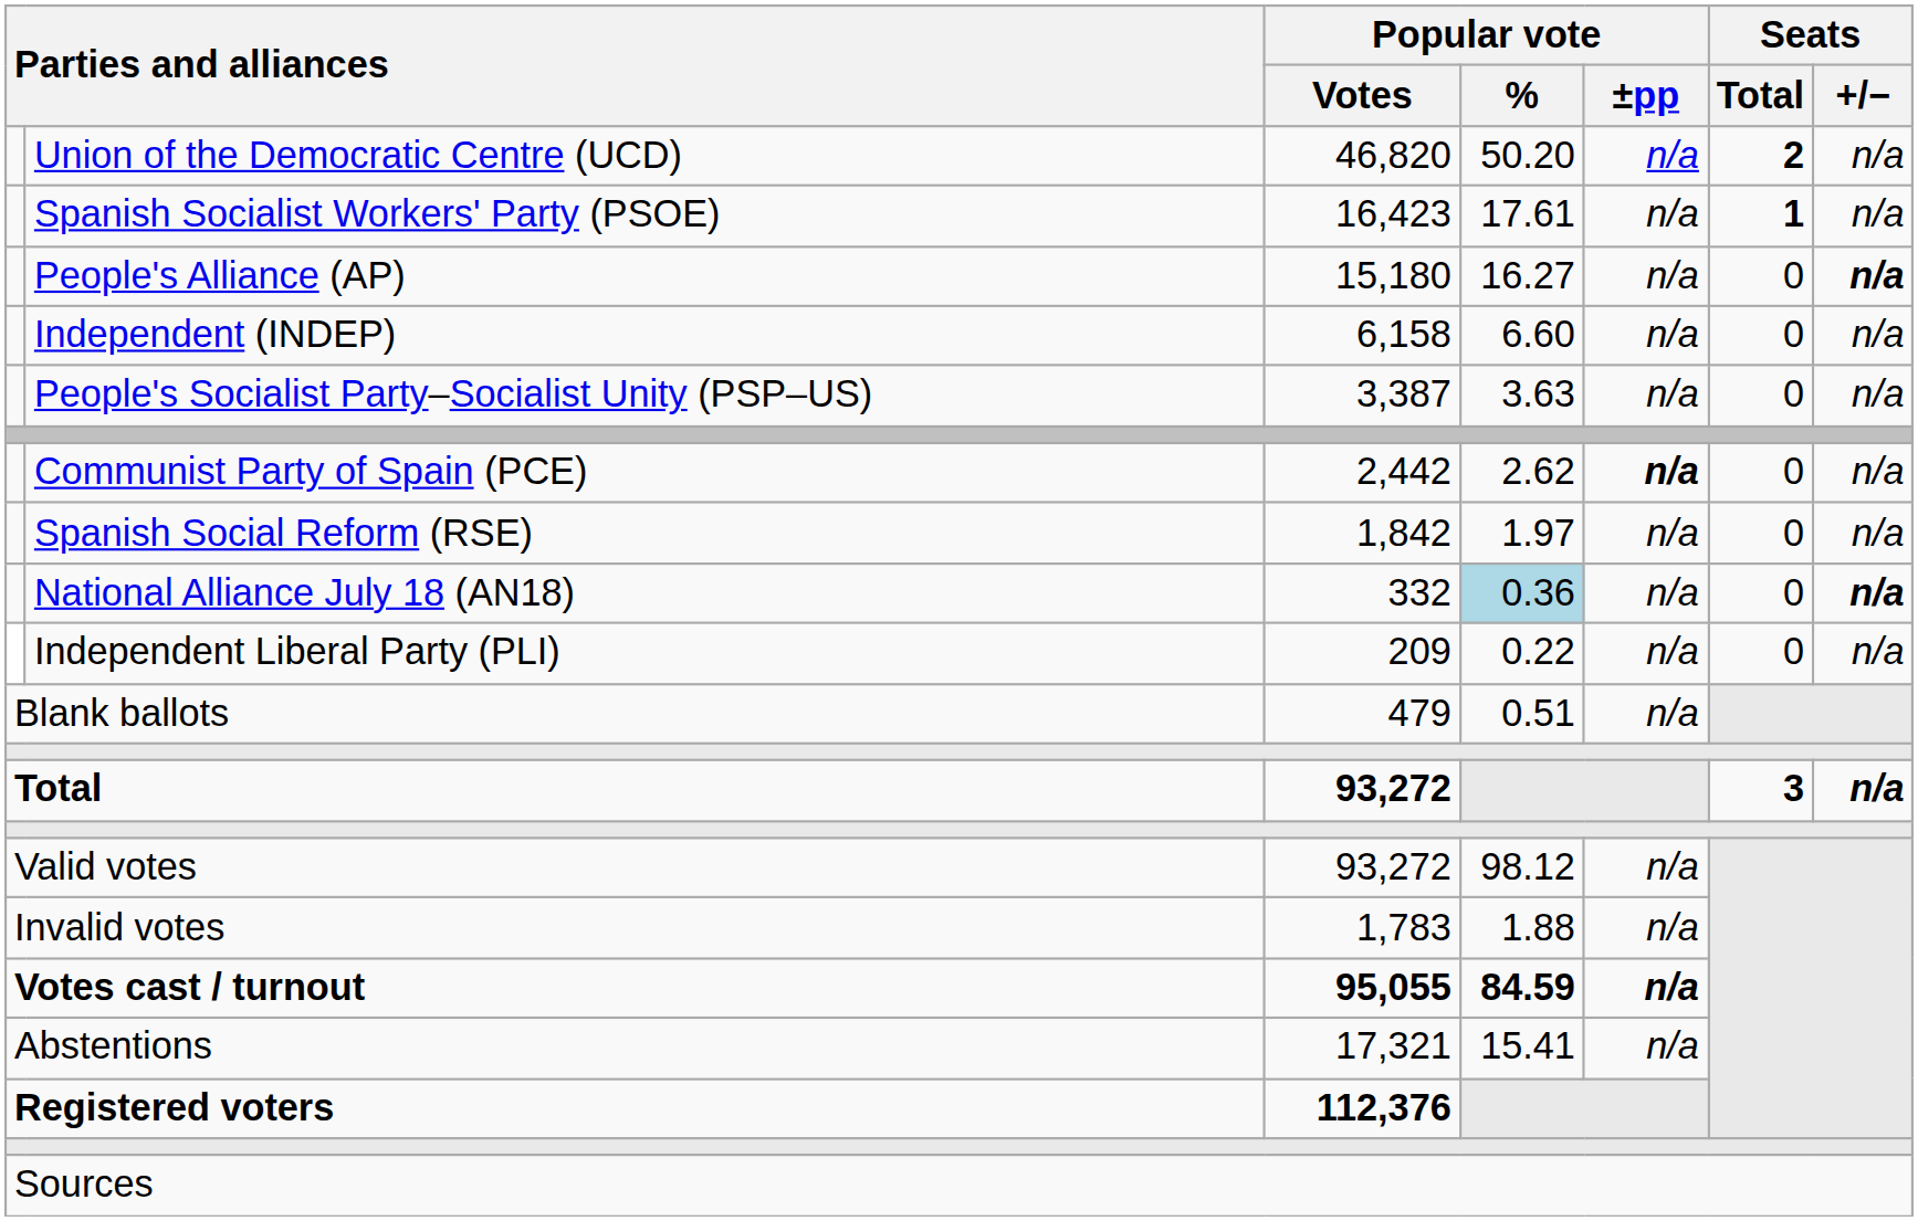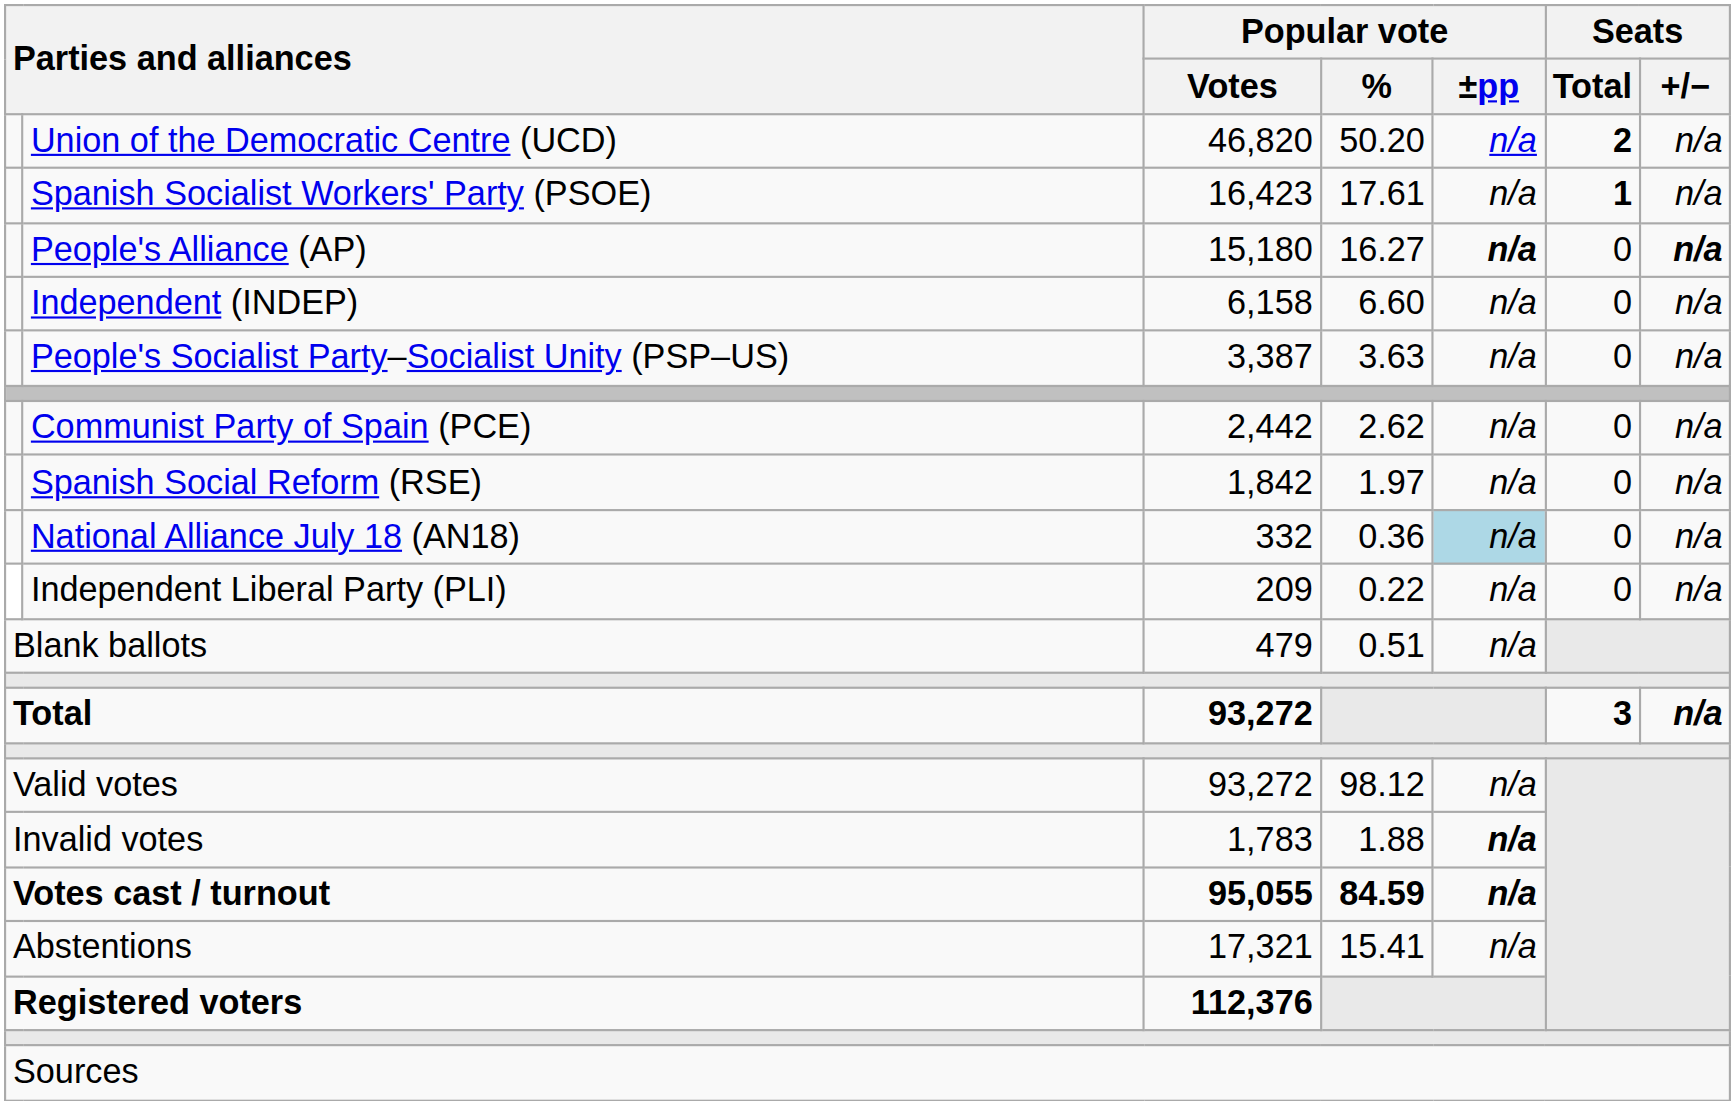People's Alliance (AP) | Popular vote / ±pp: normal -> bold
Communist Party of Spain (PCE) | Popular vote / ±pp: bold -> normal
National Alliance July 18 (AN18) | Popular vote / %: lightblue background -> no background
National Alliance July 18 (AN18) | Popular vote / ±pp: no background -> lightblue background
National Alliance July 18 (AN18) | Seats / +/−: bold -> normal
Invalid votes | Popular vote / ±pp: normal -> bold
